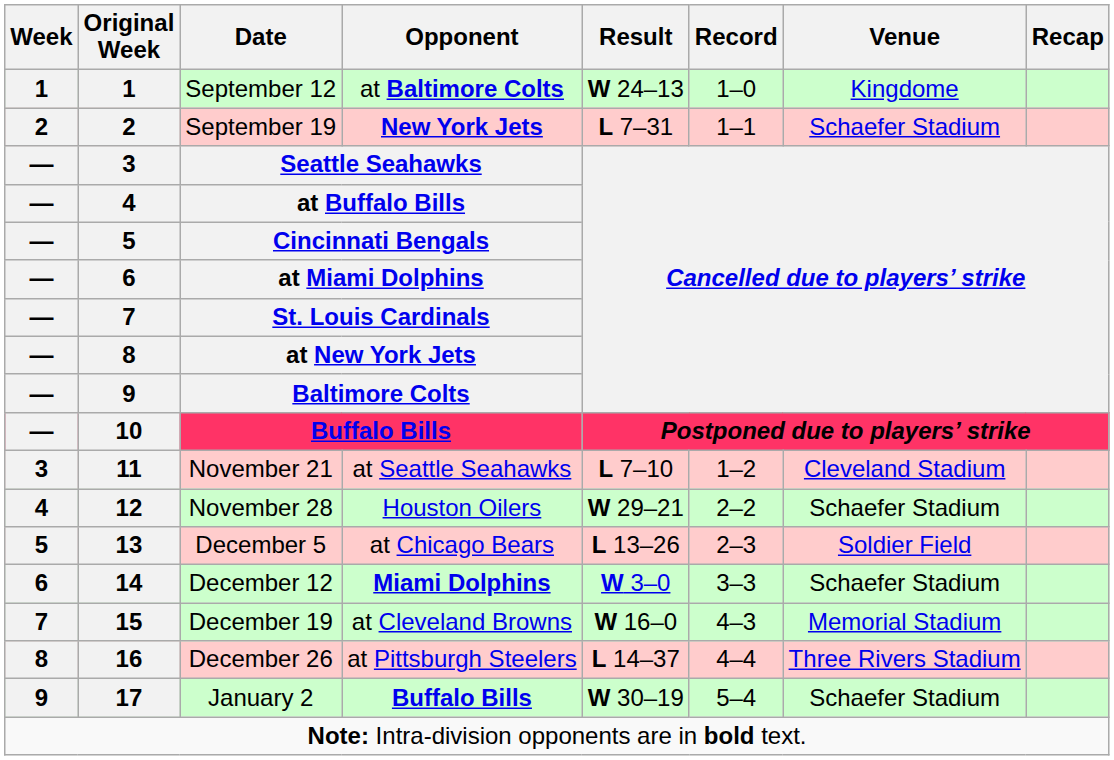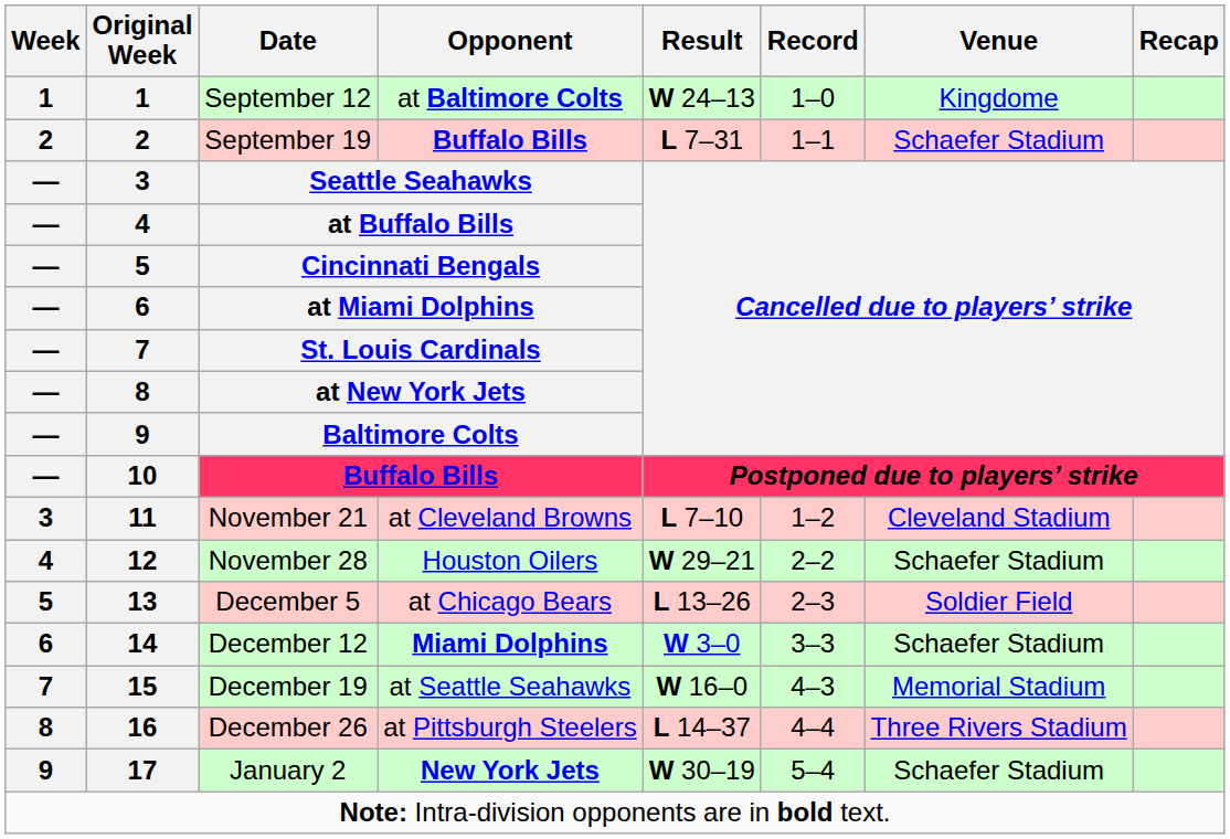September 19 | Opponent: New York Jets -> Buffalo Bills
November 21 | Opponent: at Seattle Seahawks -> at Cleveland Browns
December 19 | Opponent: at Cleveland Browns -> at Seattle Seahawks
January 2 | Opponent: Buffalo Bills -> New York Jets
